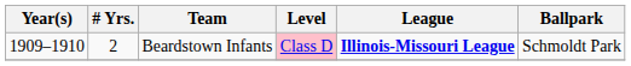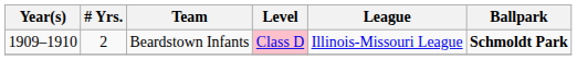Beardstown Infants | League: bold -> normal
Beardstown Infants | Ballpark: normal -> bold
